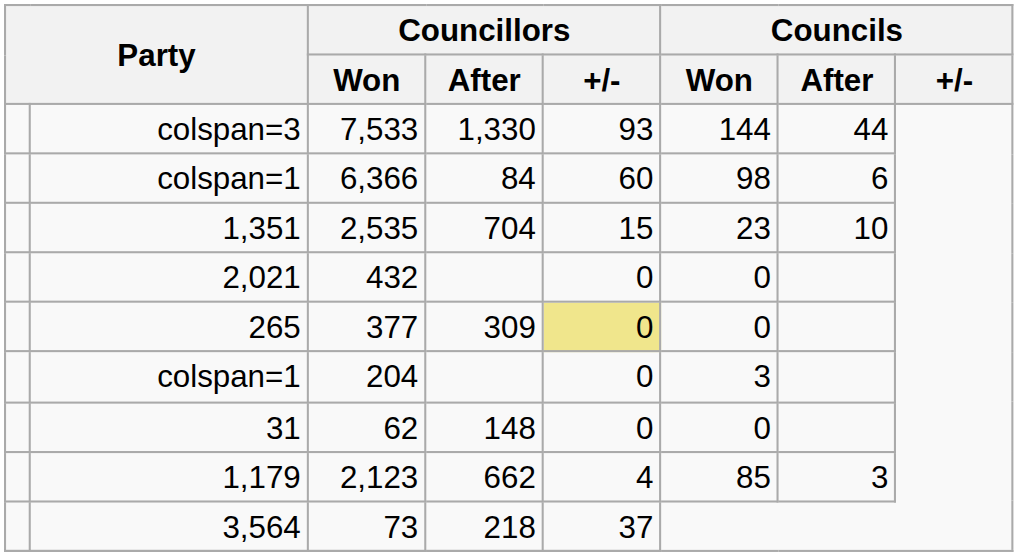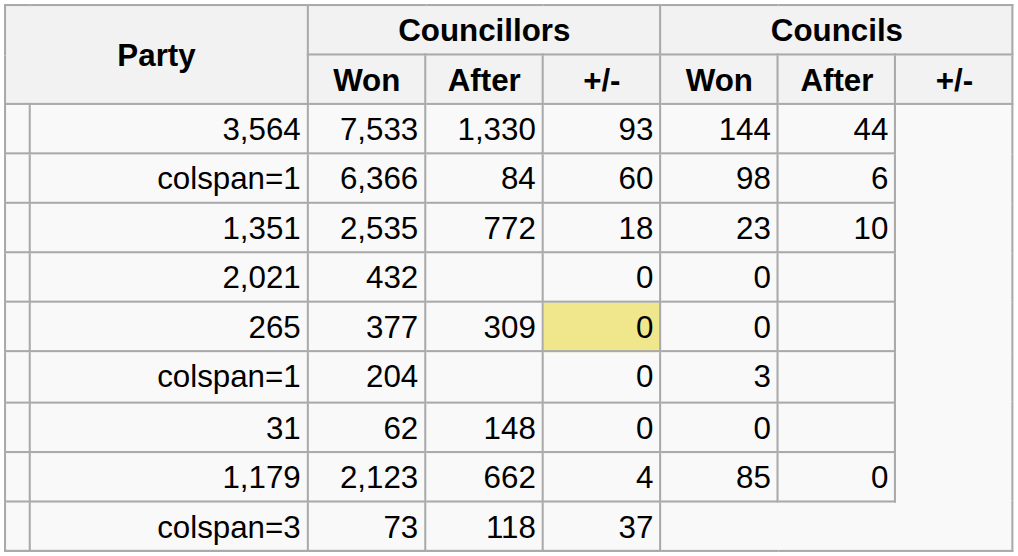7,533 | column 2: colspan=3 -> 3,564
2,535 | Councillors / After: 704 -> 772
2,535 | Councillors / +/-: 15 -> 18
2,123 | Councils / After: 3 -> 0
73 | column 2: 3,564 -> colspan=3
73 | Councillors / After: 218 -> 118
